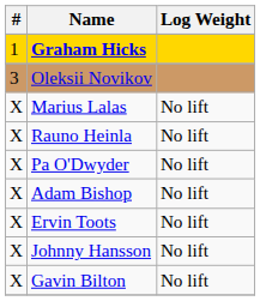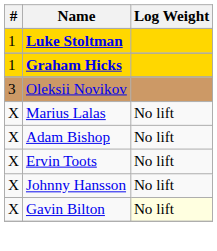+ row: 1 | Luke Stoltman
- row: X | Rauno Heinla | No lift
- row: X | Pa O'Dwyder | No lift
Gavin Bilton | Log Weight: no background -> lightyellow background
